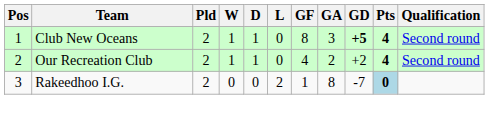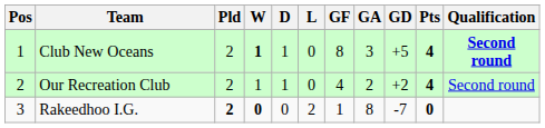Club New Oceans | W: normal -> bold
Club New Oceans | GD: bold -> normal
Club New Oceans | Qualification: normal -> bold
Rakeedhoo I.G. | Pld: normal -> bold
Rakeedhoo I.G. | W: normal -> bold
Rakeedhoo I.G. | Pts: lightblue background -> no background
